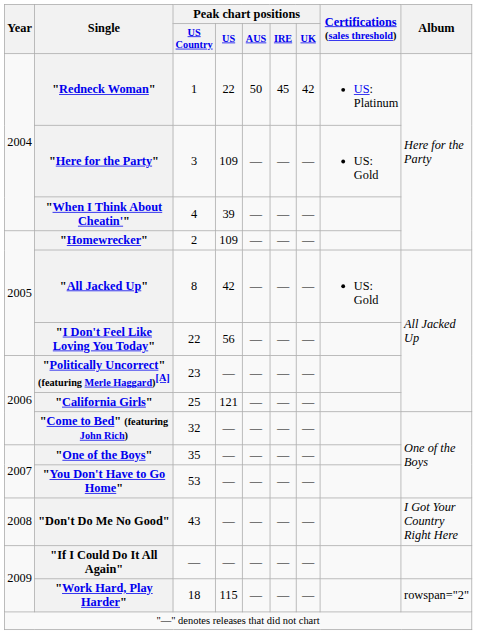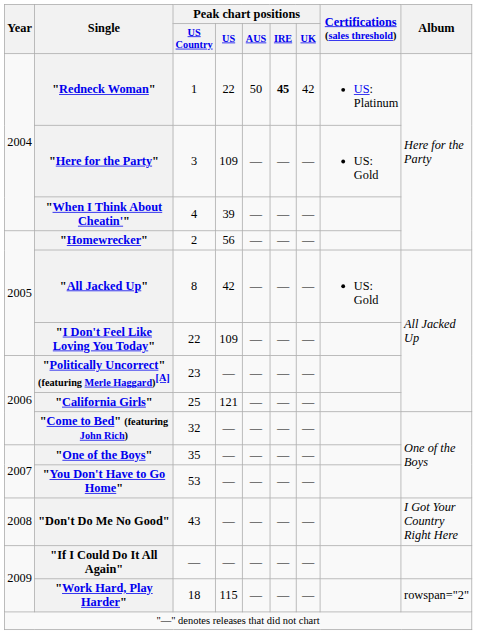"Redneck Woman" | Peak chart positions / IRE: normal -> bold
"Homewrecker" | Peak chart positions / US: 109 -> 56
"I Don't Feel Like Loving You Today" | Peak chart positions / US: 56 -> 109
